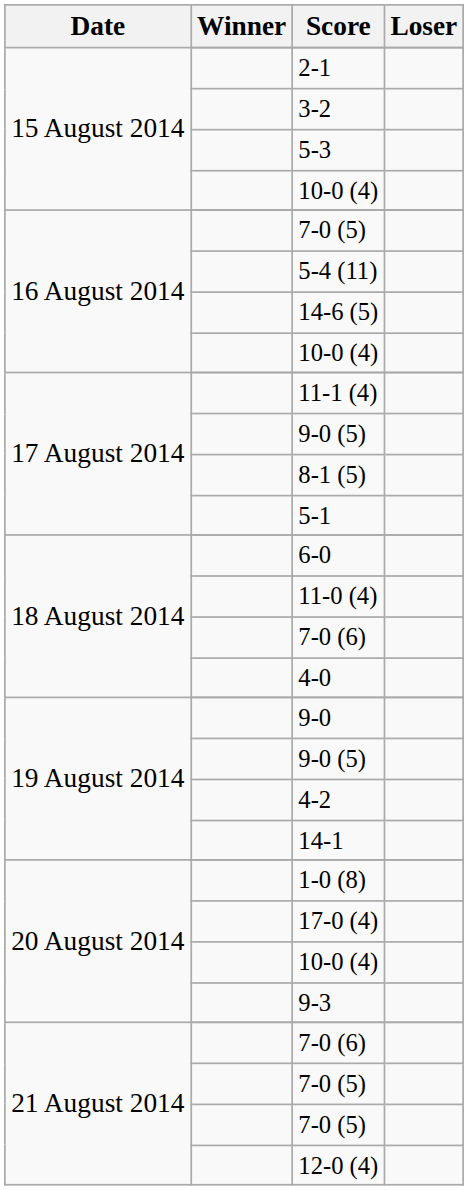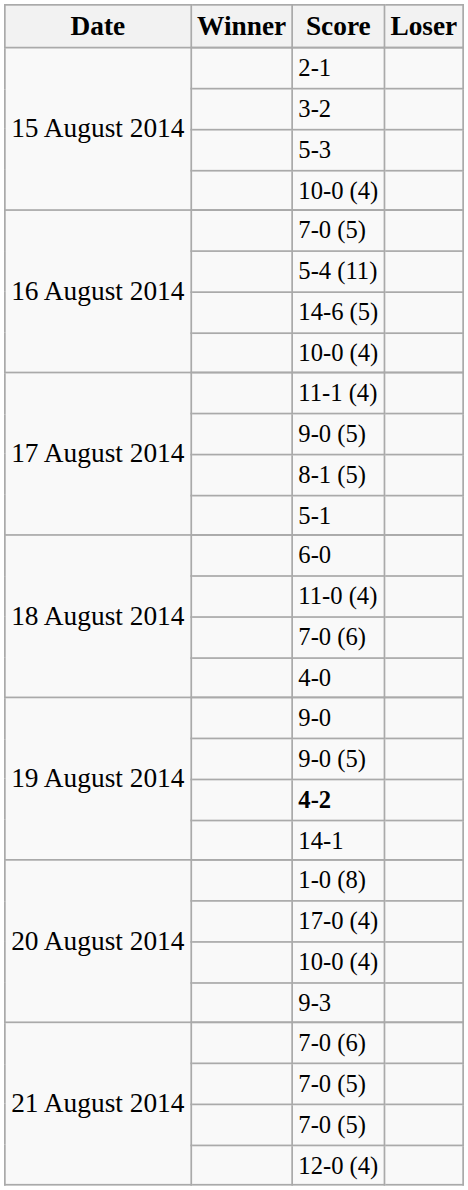4-2 | Score: normal -> bold
